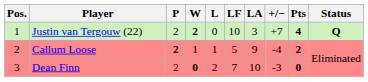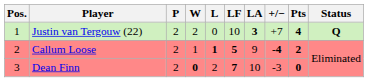Justin van Tergouw (22) | W: bold -> normal
Justin van Tergouw (22) | LA: normal -> bold
Callum Loose | P: bold -> normal
Callum Loose | L: normal -> bold
Callum Loose | LF: normal -> bold
Callum Loose | +/−: normal -> bold
Dean Finn | LF: normal -> bold
